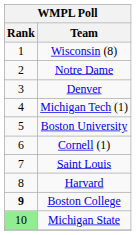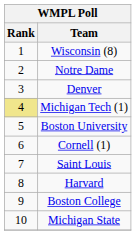Michigan Tech (1) | Rank: no background -> khaki background
Boston College | Rank: bold -> normal
Michigan State | Rank: lightgreen background -> no background
